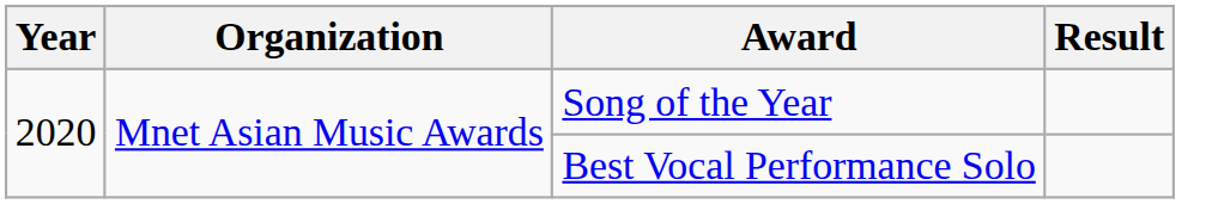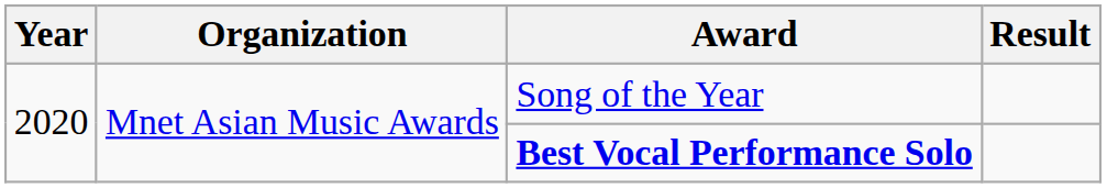Best Vocal Performance Solo | Award: normal -> bold
